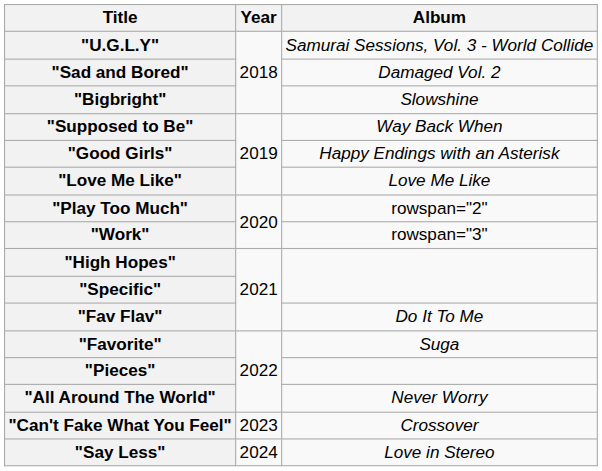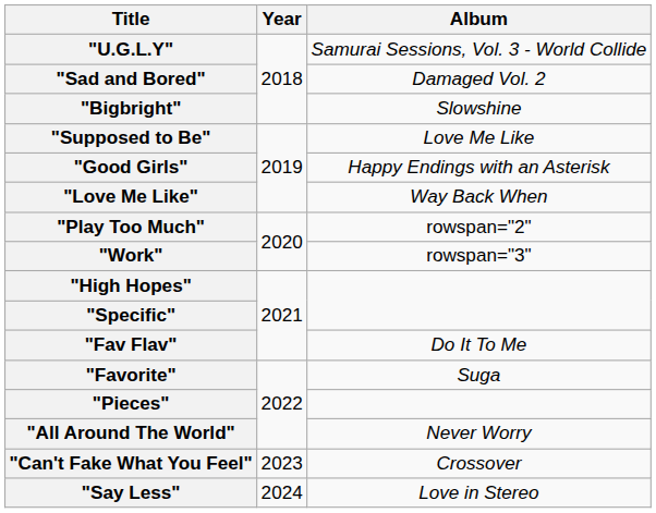"Supposed to Be" | Album: Way Back When -> Love Me Like
"Love Me Like" | Album: Love Me Like -> Way Back When
